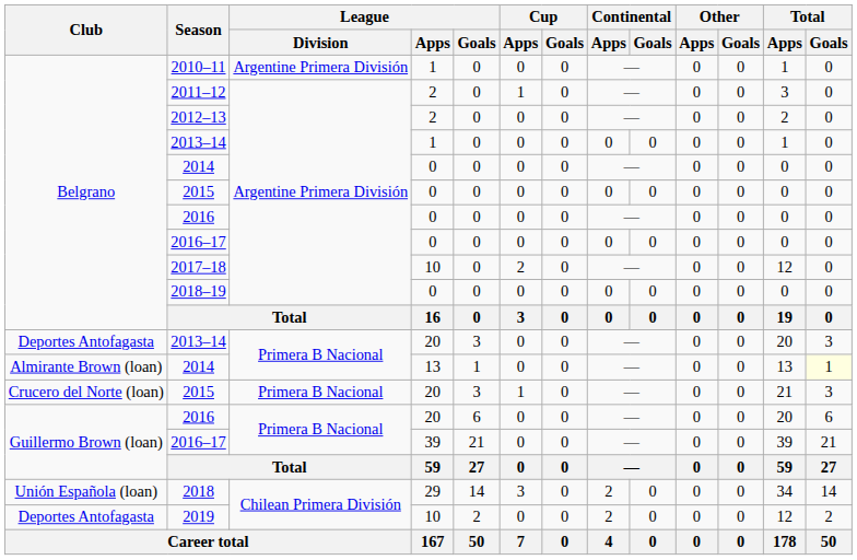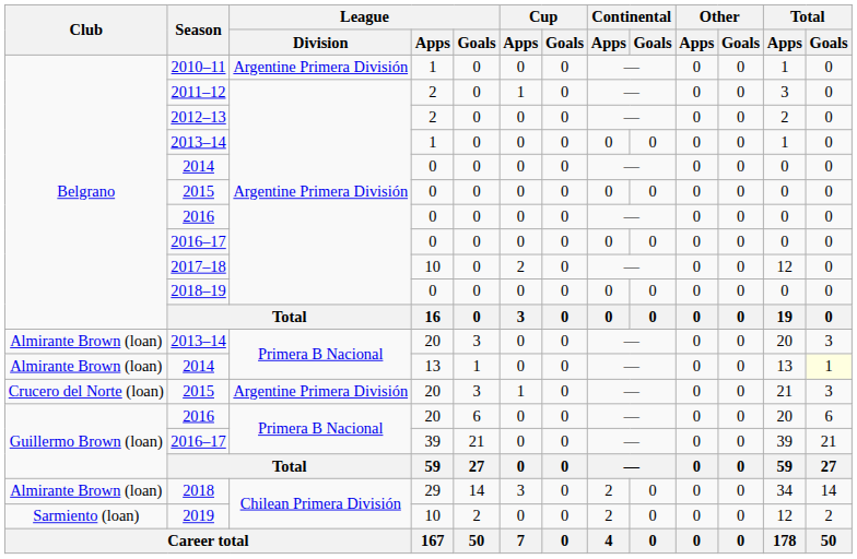2013–14 / 20 | Club: Deportes Antofagasta -> Almirante Brown (loan)
2015 / 20 | League / Division: Primera B Nacional -> Argentine Primera División
2018 | Club: Unión Española (loan) -> Almirante Brown (loan)
2019 | Club: Deportes Antofagasta -> Sarmiento (loan)
